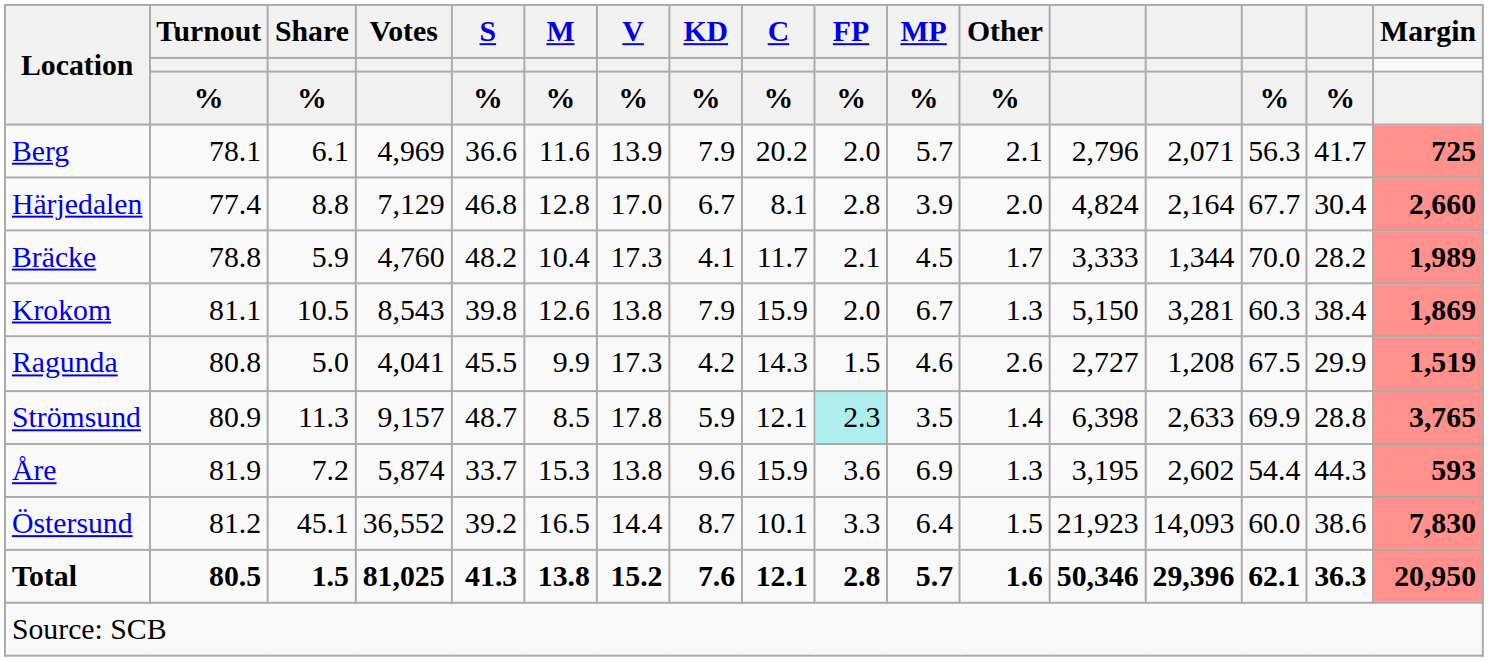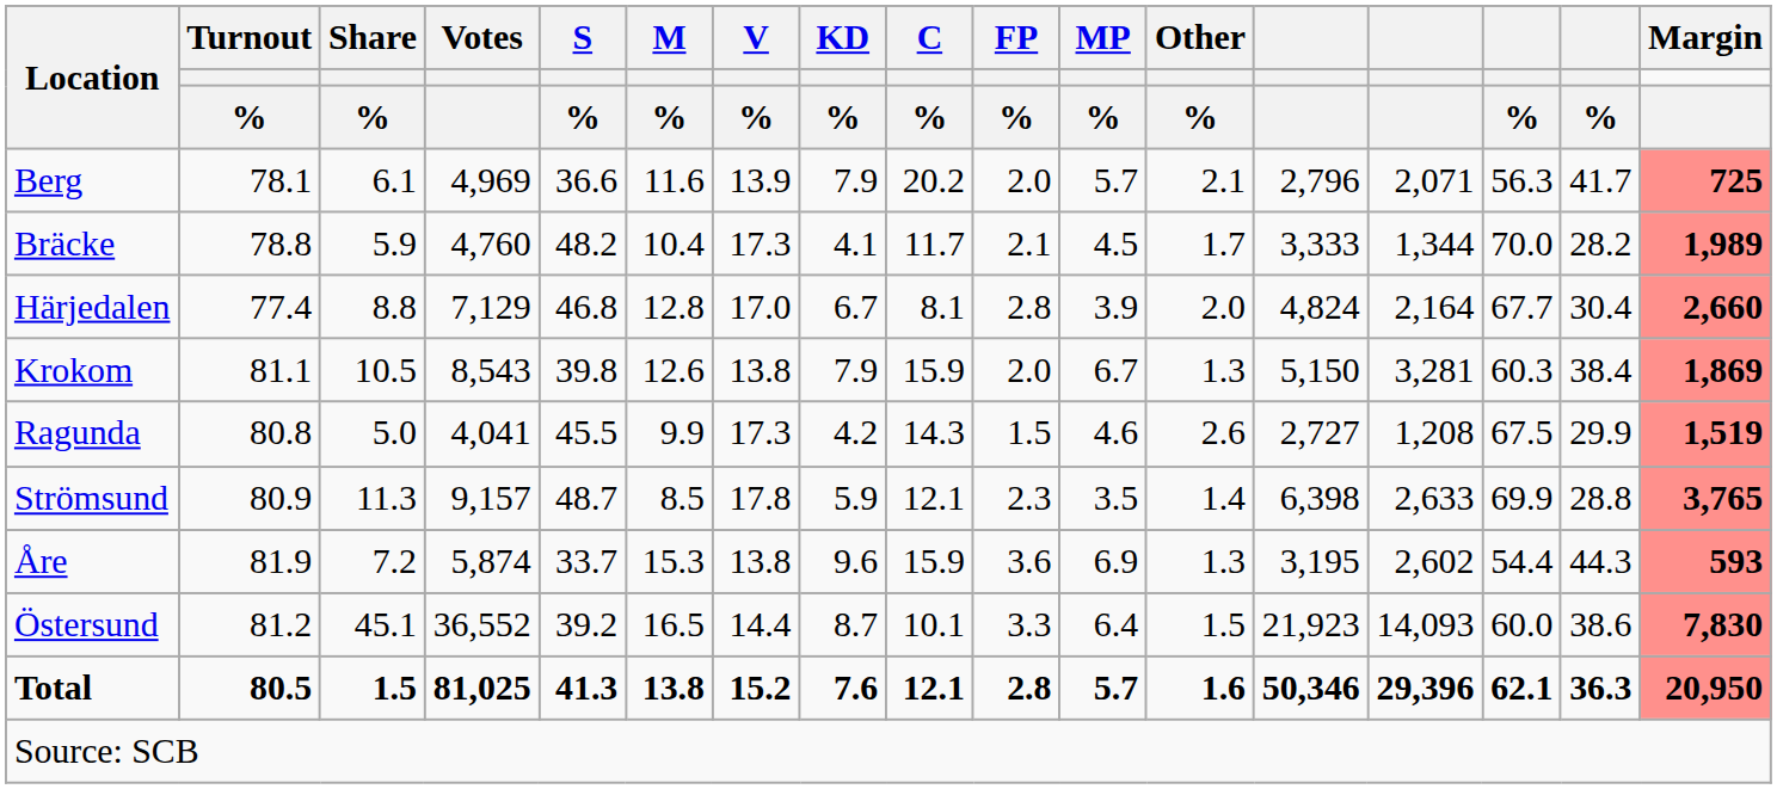rows swapped: Bräcke <-> Härjedalen
Strömsund | FP / %: paleturquoise background -> no background
